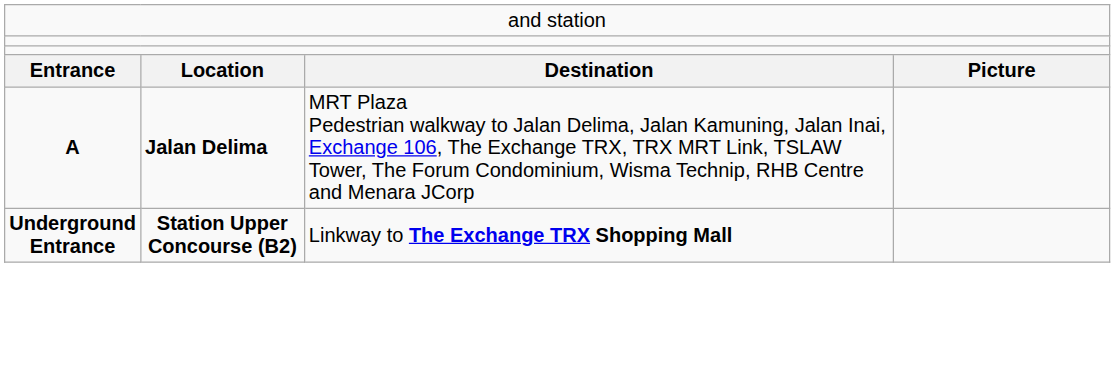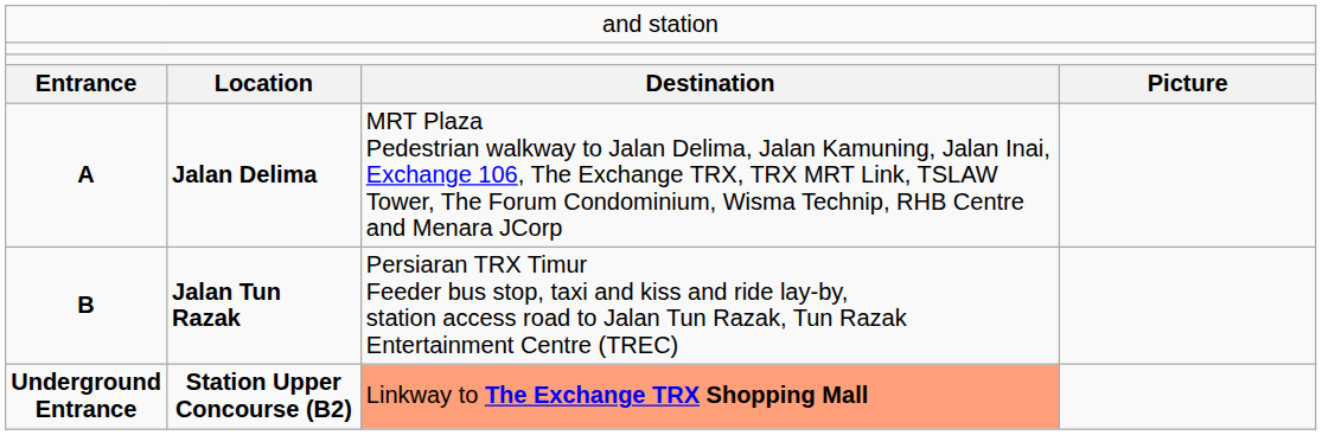+ row: B | Jalan Tun Razak | Persiaran TRX Timur Feeder bus stop, taxi and kiss and ride lay-by, station access road to Jalan Tun Razak, Tun Razak Entertainment Centre (TREC)
Underground Entrance | column 3: no background -> lightsalmon background
